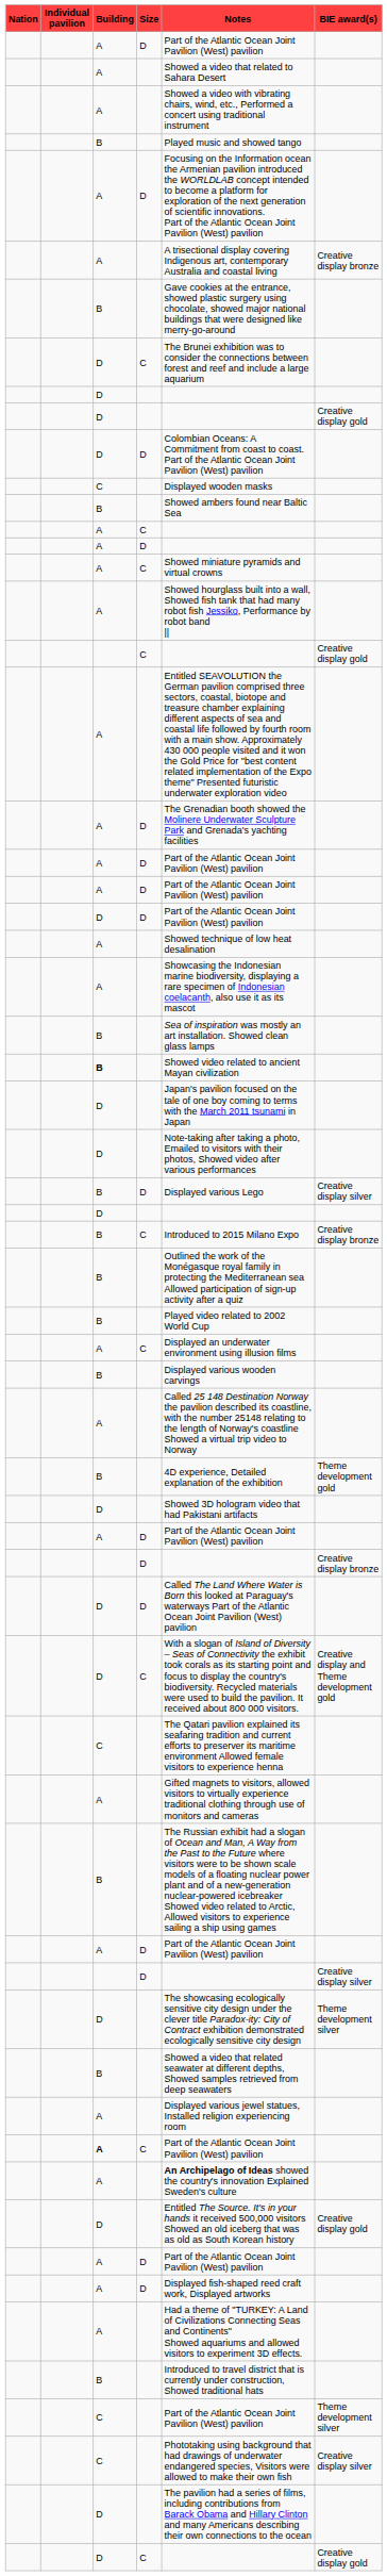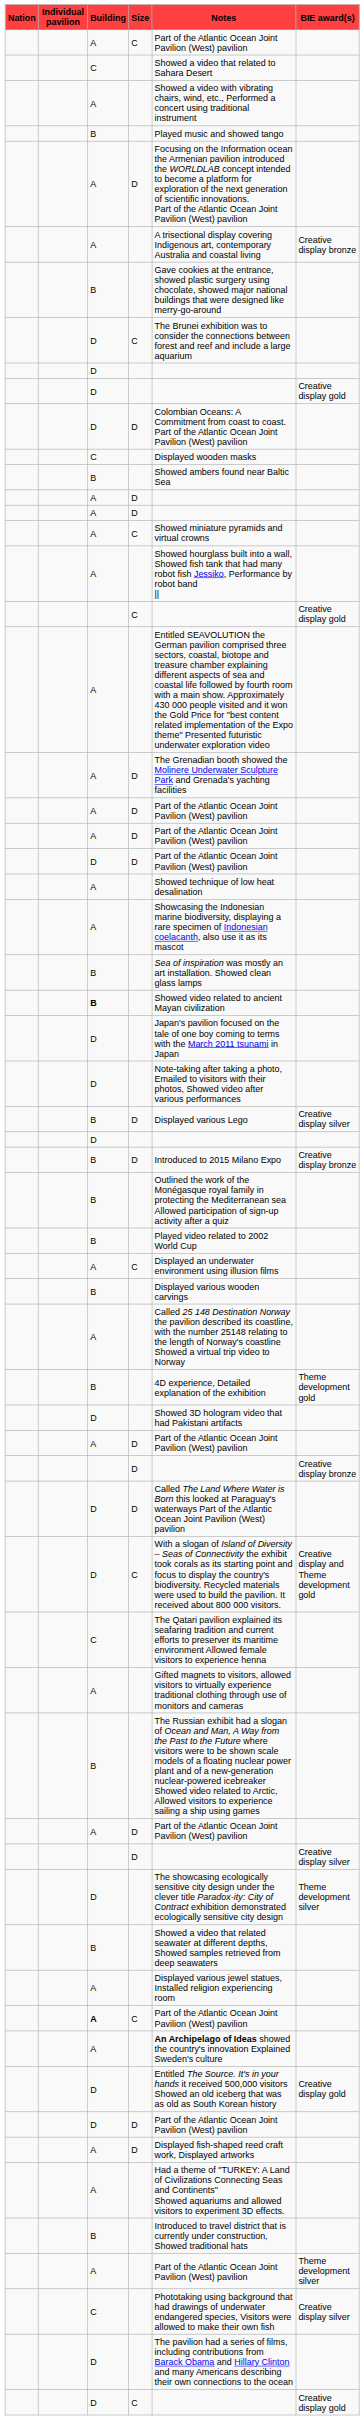row 2 | Size: D -> C
row 3 | Building: A -> C
row 15 | Size: C -> D
row 33 | Size: C -> D
row 56 | Building: A -> D
row 60 | Building: C -> A
